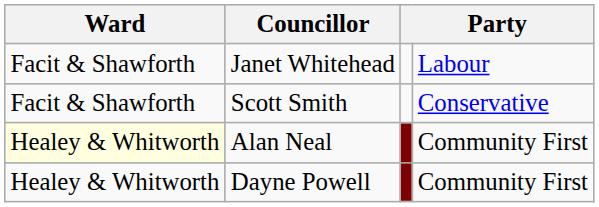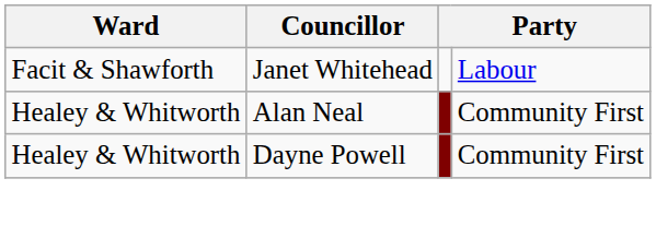- row: Facit & Shawforth | Scott Smith | Conservative
Alan Neal | Ward: lightyellow background -> no background
